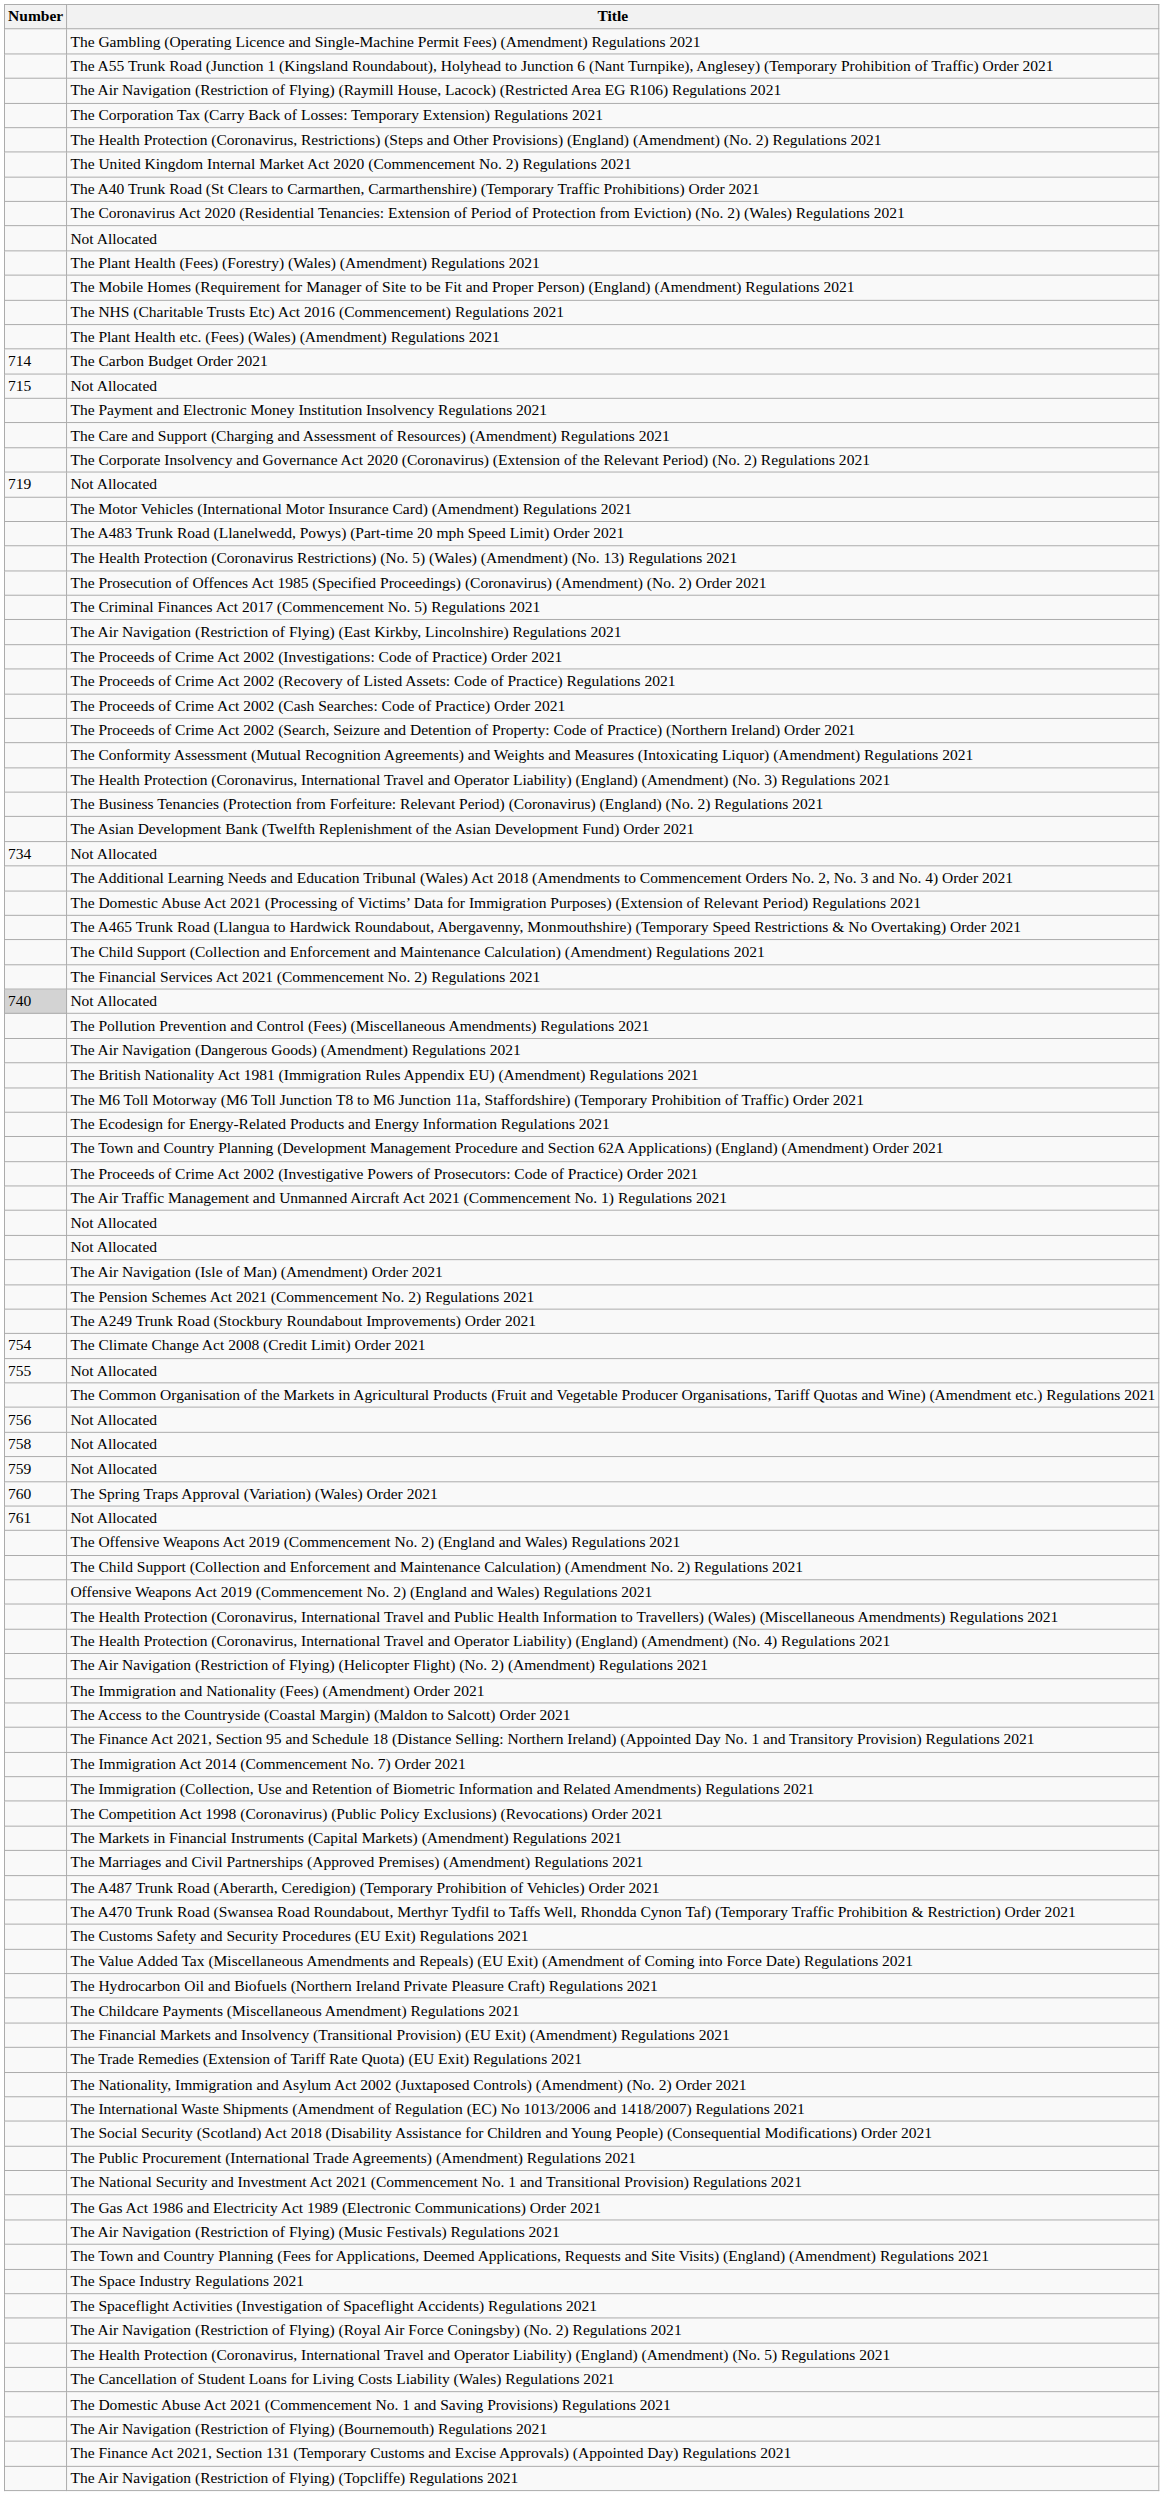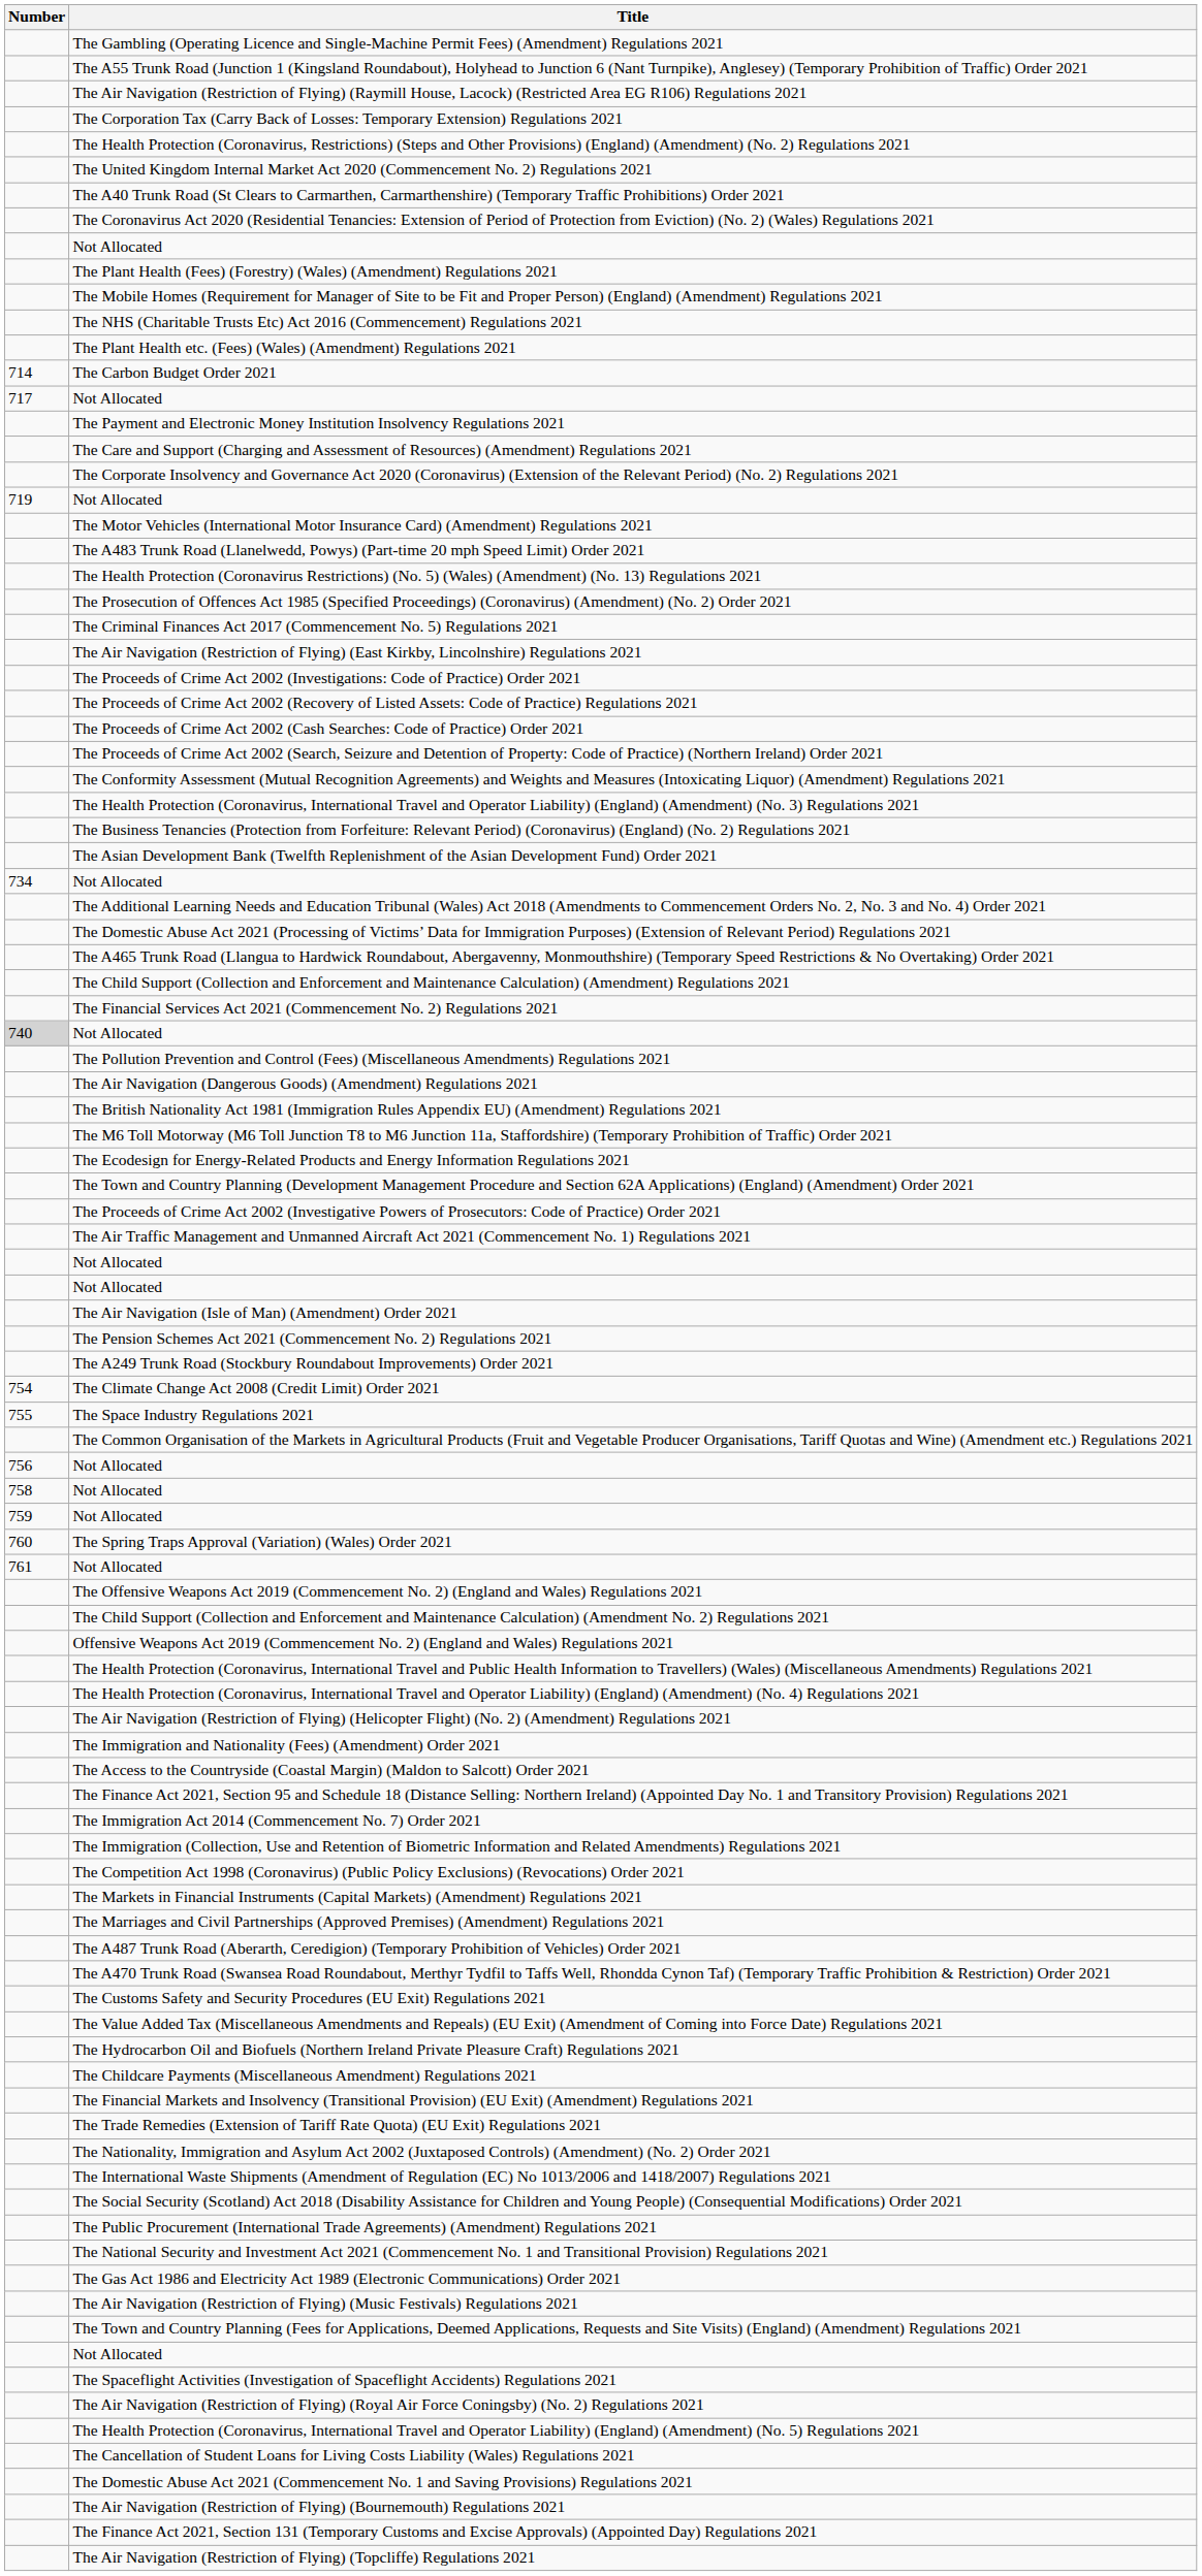row 16 | Number: 715 -> 717
row 56 | Title: Not Allocated -> The Space Industry Regulations 2021
row 93 | Title: The Space Industry Regulations 2021 -> Not Allocated
